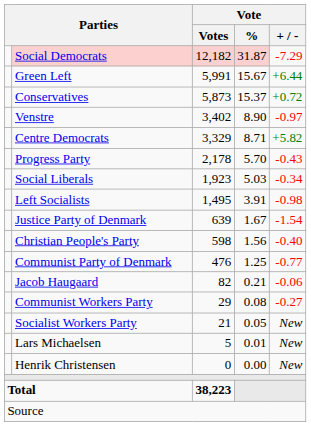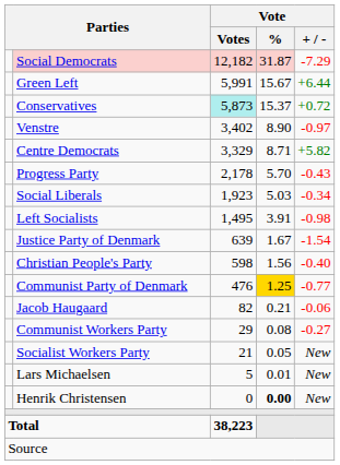Conservatives | Vote / Votes: no background -> paleturquoise background
Communist Party of Denmark | Vote / %: no background -> gold background
Henrik Christensen | Vote / %: normal -> bold
